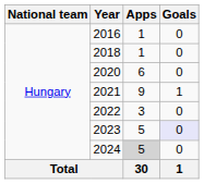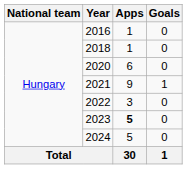2023 | Apps: normal -> bold
2023 | Goals: lavender background -> no background
2024 | Apps: lightgrey background -> no background
